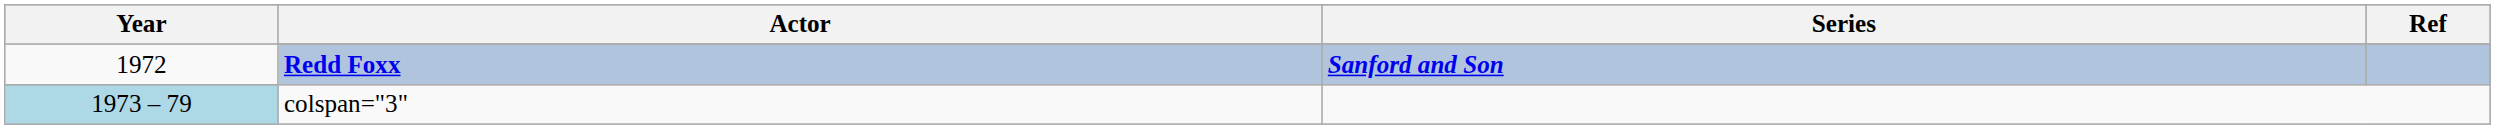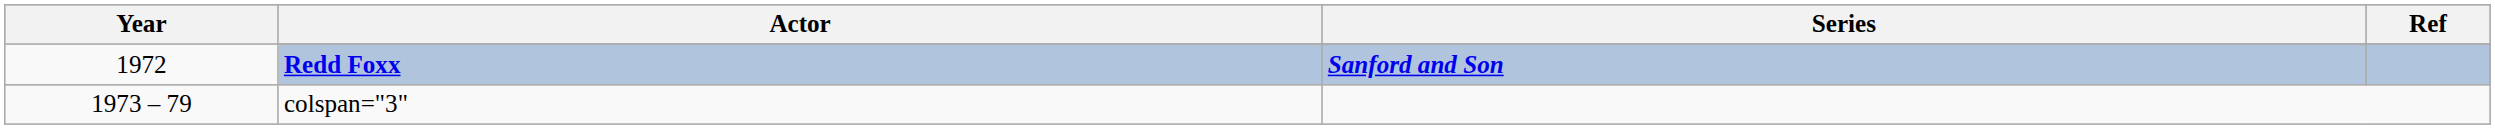colspan="3" | Year: lightblue background -> no background
